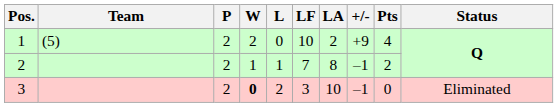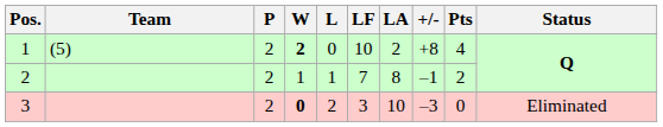row 2 | W: normal -> bold
row 2 | +/-: +9 -> +8
row 4 | +/-: –1 -> –3
